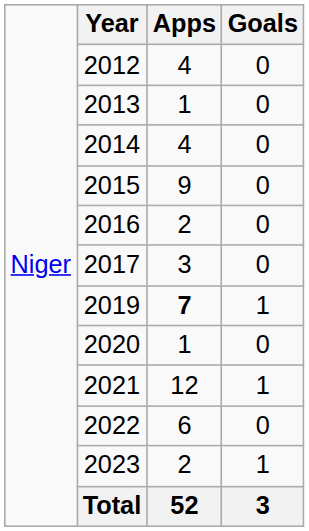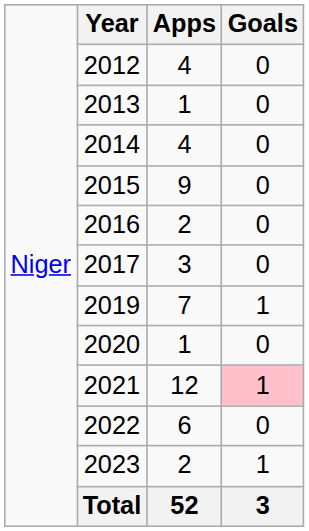2019 | column 3: bold -> normal
2021 | column 4: no background -> pink background
